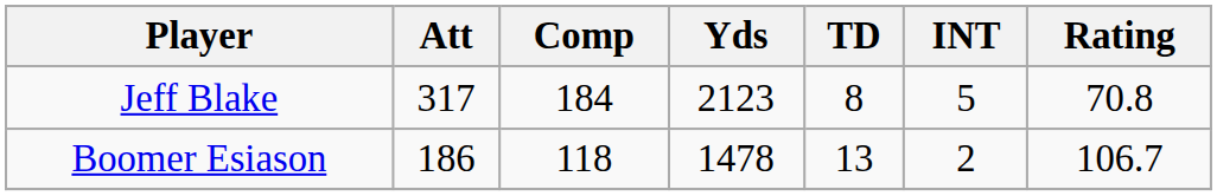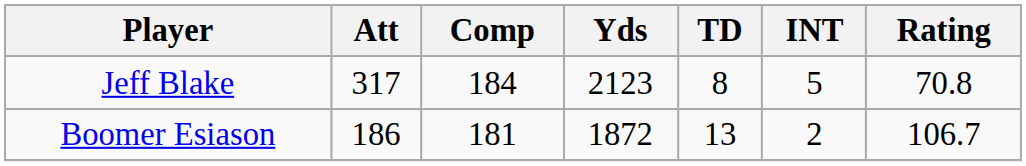Boomer Esiason | Comp: 118 -> 181
Boomer Esiason | Yds: 1478 -> 1872
